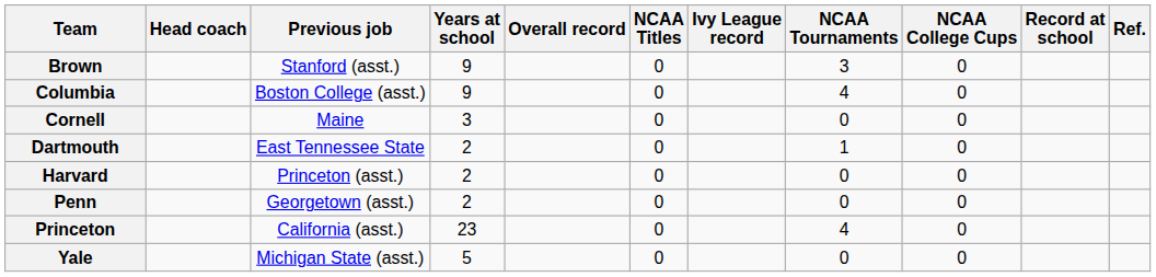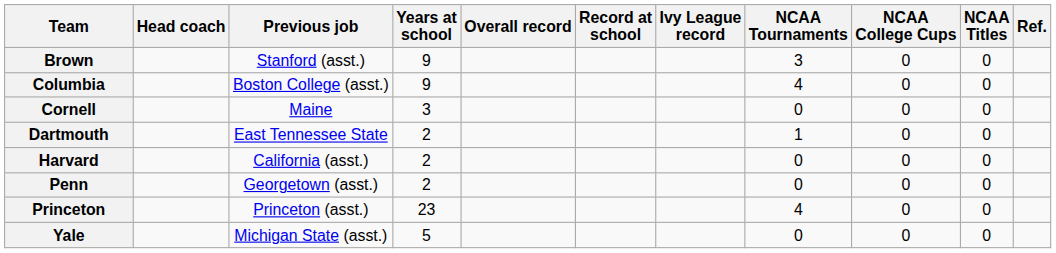columns swapped: Record at school <-> NCAA Titles
Harvard | Previous job: Princeton (asst.) -> California (asst.)
Princeton | Previous job: California (asst.) -> Princeton (asst.)
